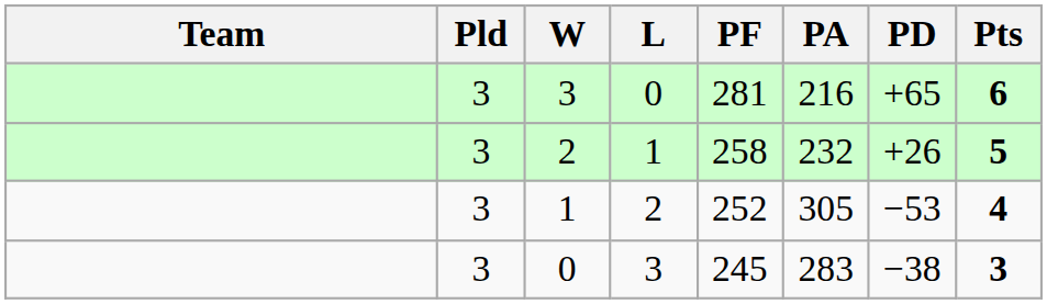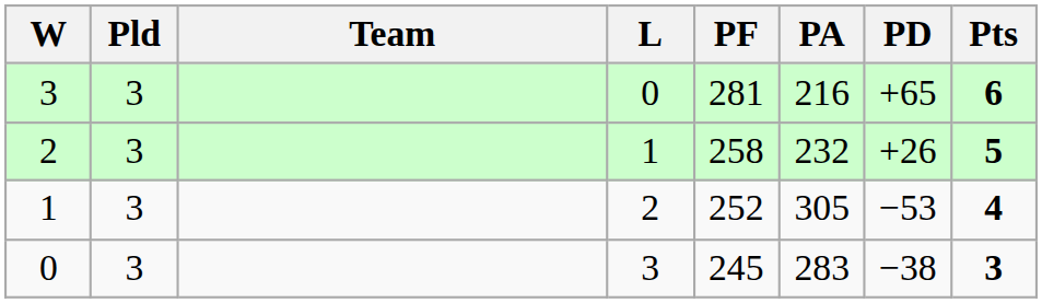columns swapped: Team <-> W
